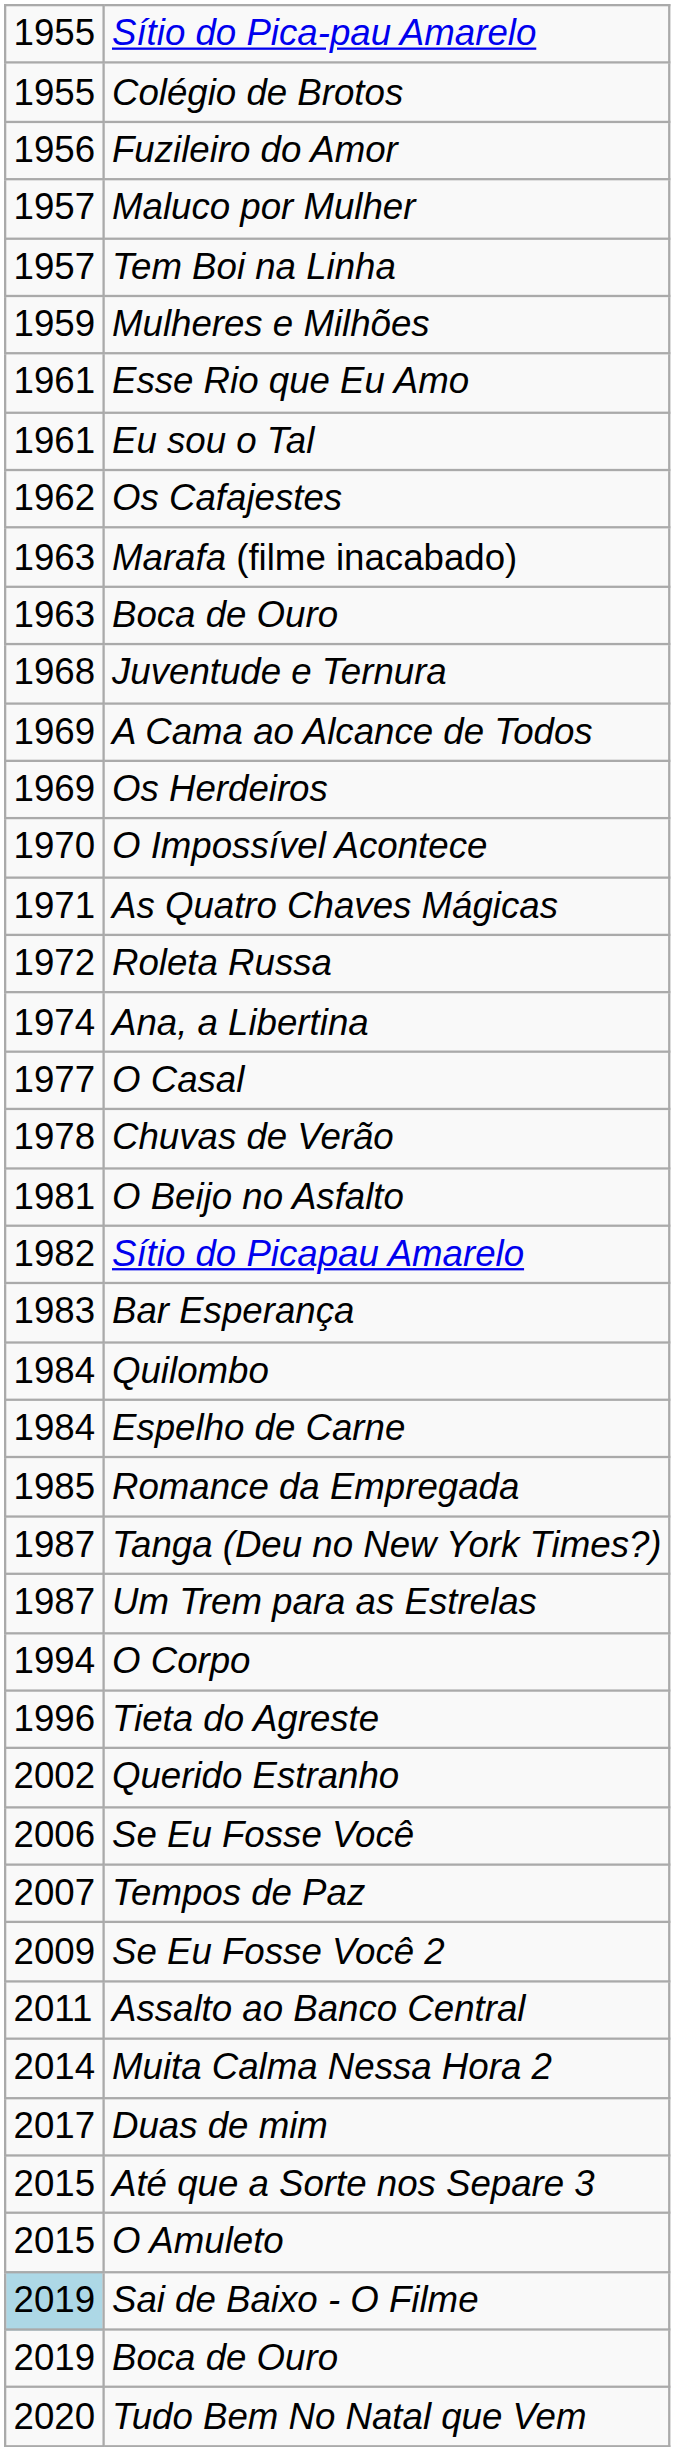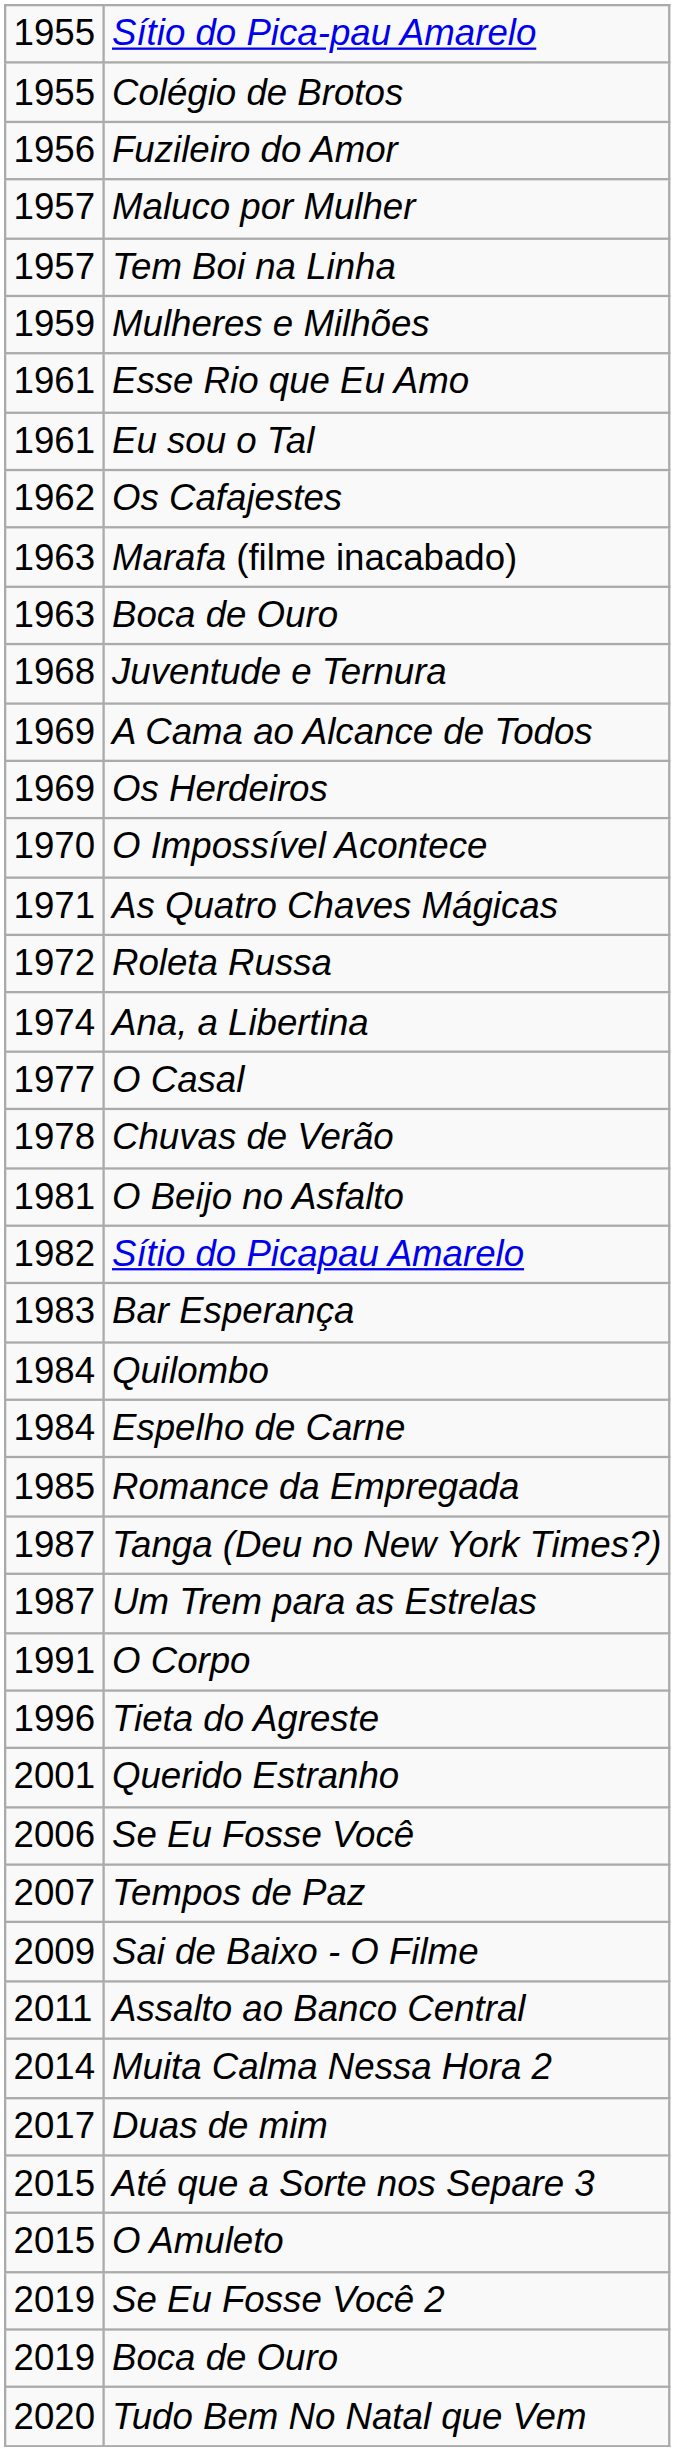row 29 | column 1: 1994 -> 1991
row 31 | column 1: 2002 -> 2001
row 34 | column 2: Se Eu Fosse Você 2 -> Sai de Baixo - O Filme
row 40 | column 1: lightblue background -> no background
row 40 | column 2: Sai de Baixo - O Filme -> Se Eu Fosse Você 2
